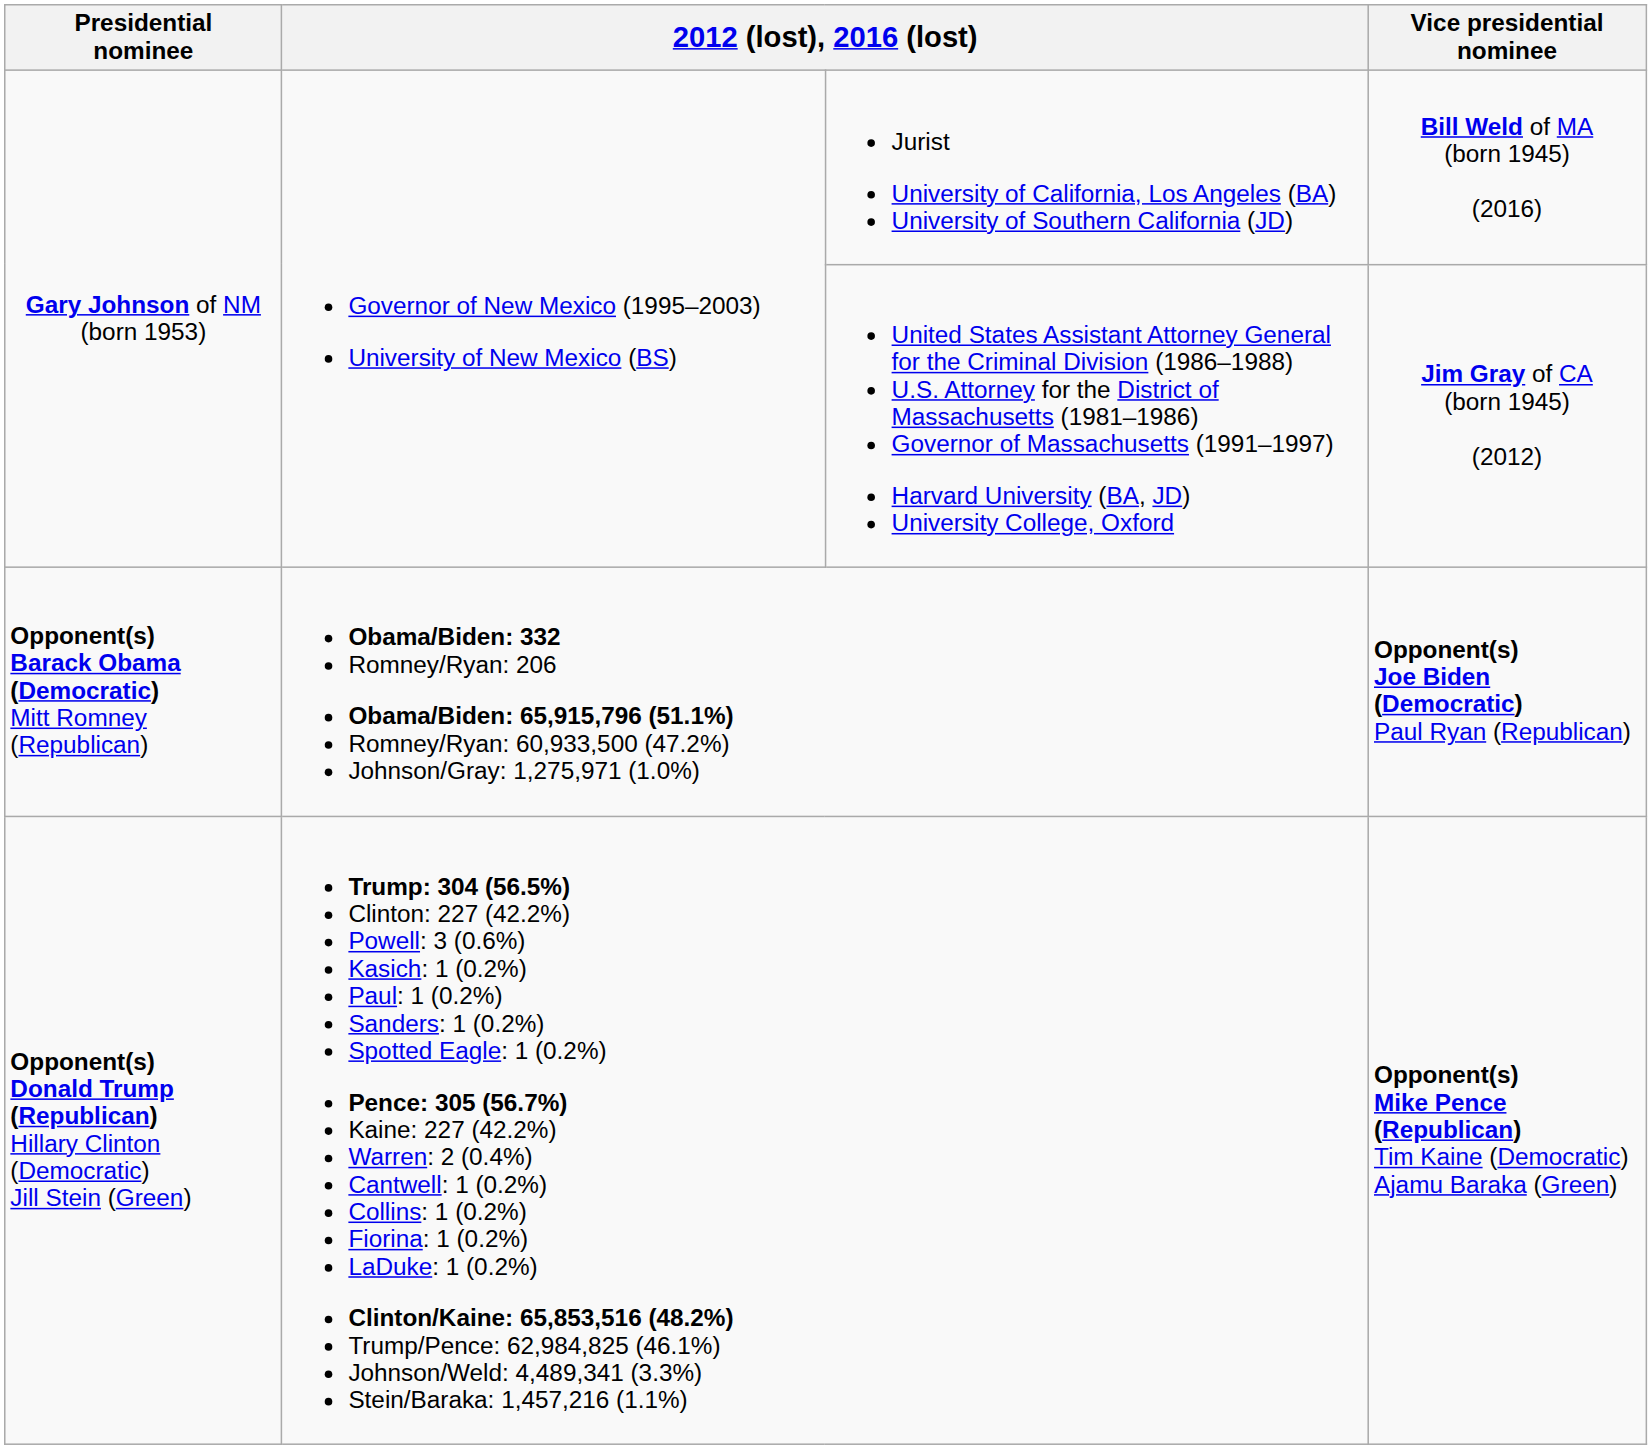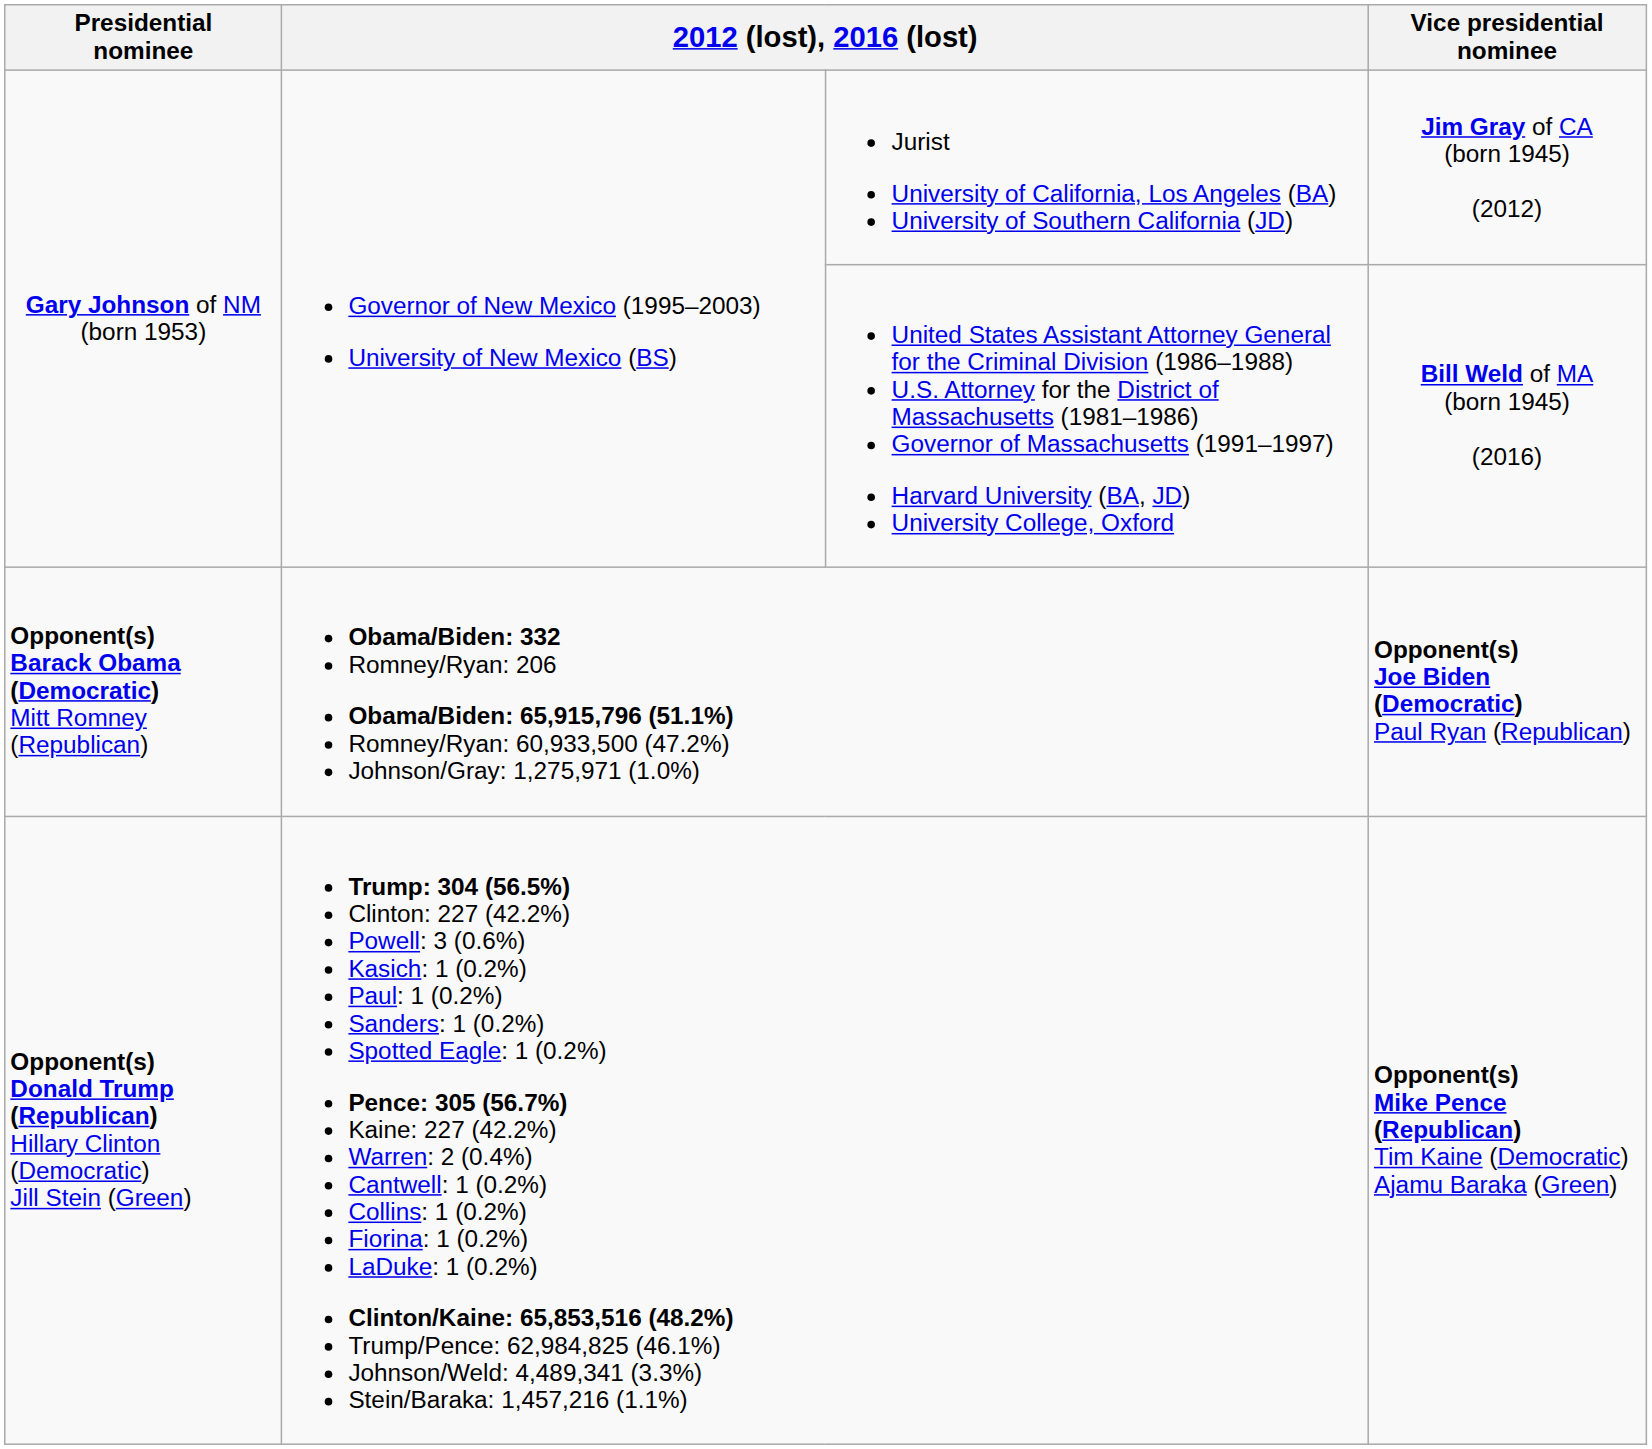row 2 | Vice presidential nominee: Bill Weld of MA (born 1945) (2016) -> Jim Gray of CA (born 1945) (2012)
row 3 | Vice presidential nominee: Jim Gray of CA (born 1945) (2012) -> Bill Weld of MA (born 1945) (2016)
